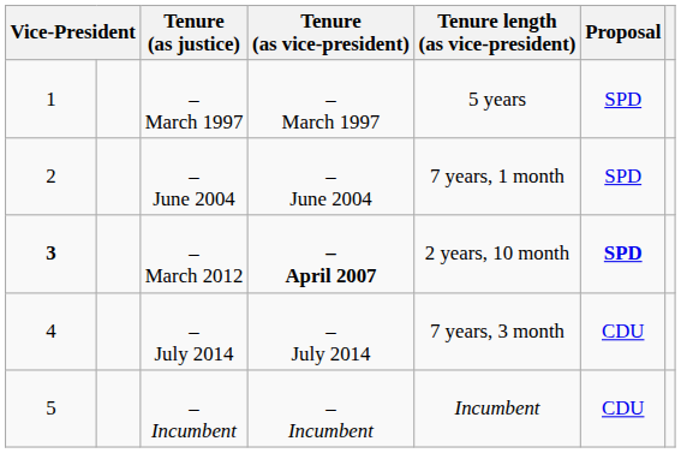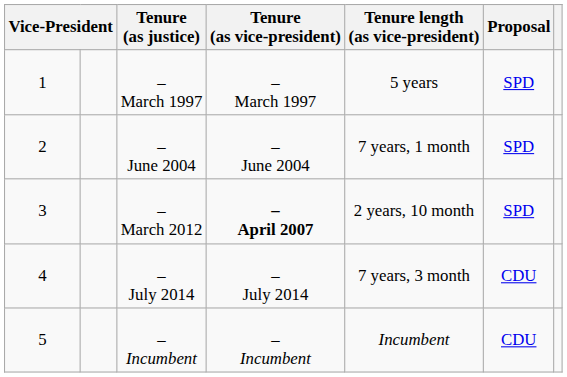– March 2012 | column 1: bold -> normal
– March 2012 | Proposal: bold -> normal
